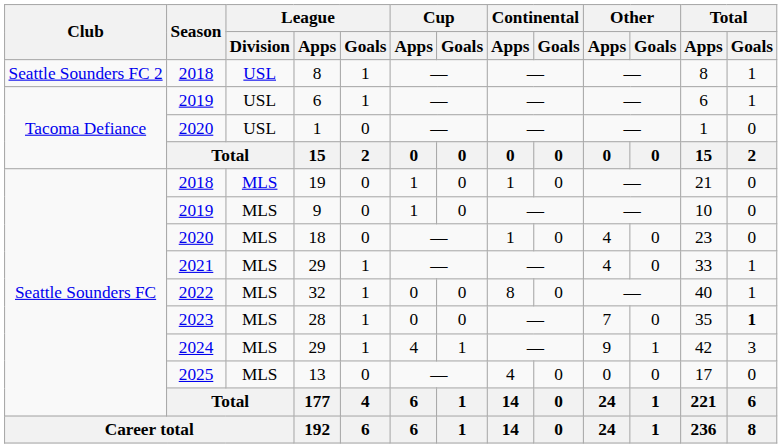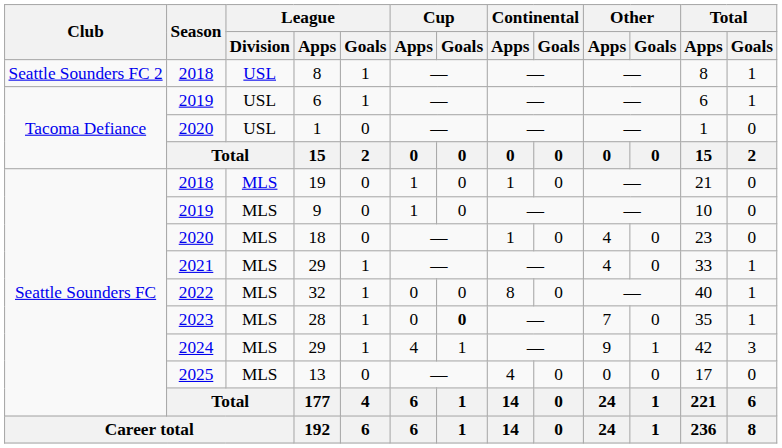28 | Cup / Goals: normal -> bold
28 | Total / Goals: bold -> normal
